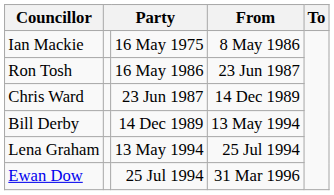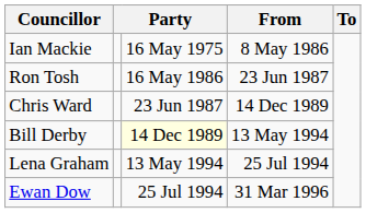Bill Derby | column 3: no background -> lightyellow background
